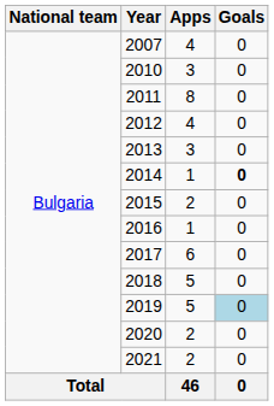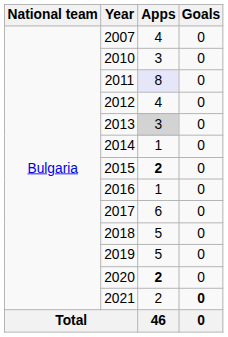2011 | Apps: no background -> lavender background
2013 | Apps: no background -> lightgrey background
2014 | Goals: bold -> normal
2015 | Apps: normal -> bold
2019 | Goals: lightblue background -> no background
2020 | Apps: normal -> bold
2021 | Goals: normal -> bold
